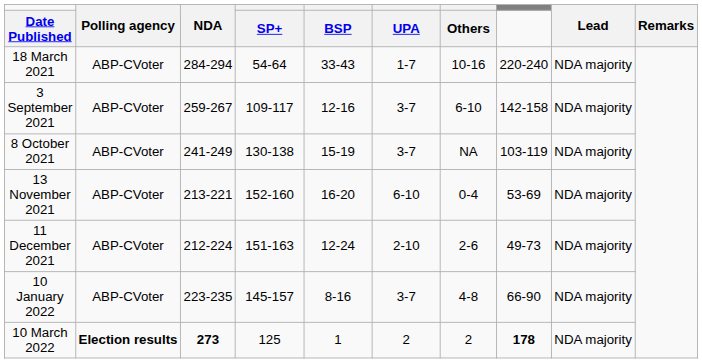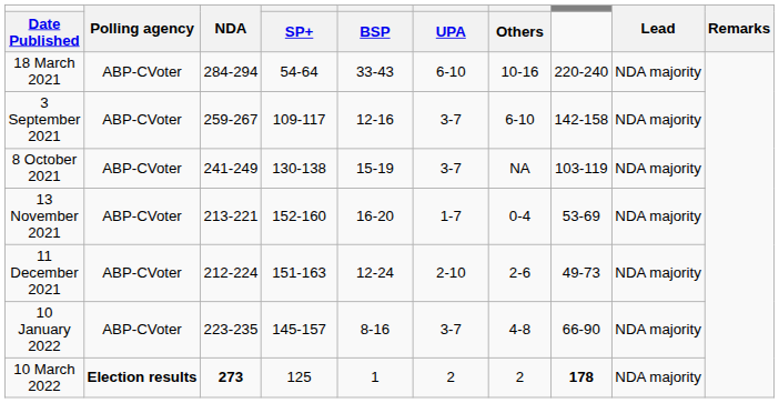18 March 2021 | UPA: 1-7 -> 6-10
13 November 2021 | UPA: 6-10 -> 1-7
